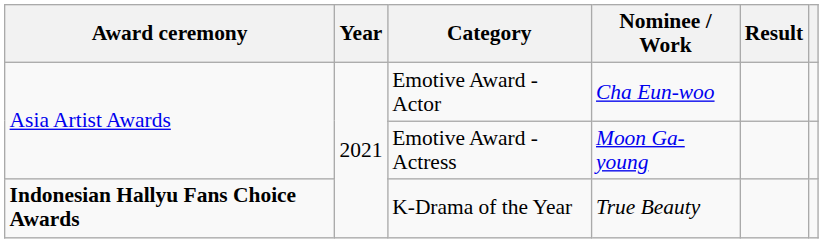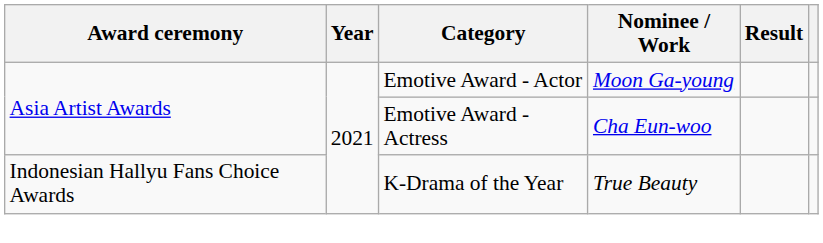Emotive Award - Actor | Nominee / Work: Cha Eun-woo -> Moon Ga-young
Emotive Award - Actress | Nominee / Work: Moon Ga-young -> Cha Eun-woo
K-Drama of the Year | Award ceremony: bold -> normal
